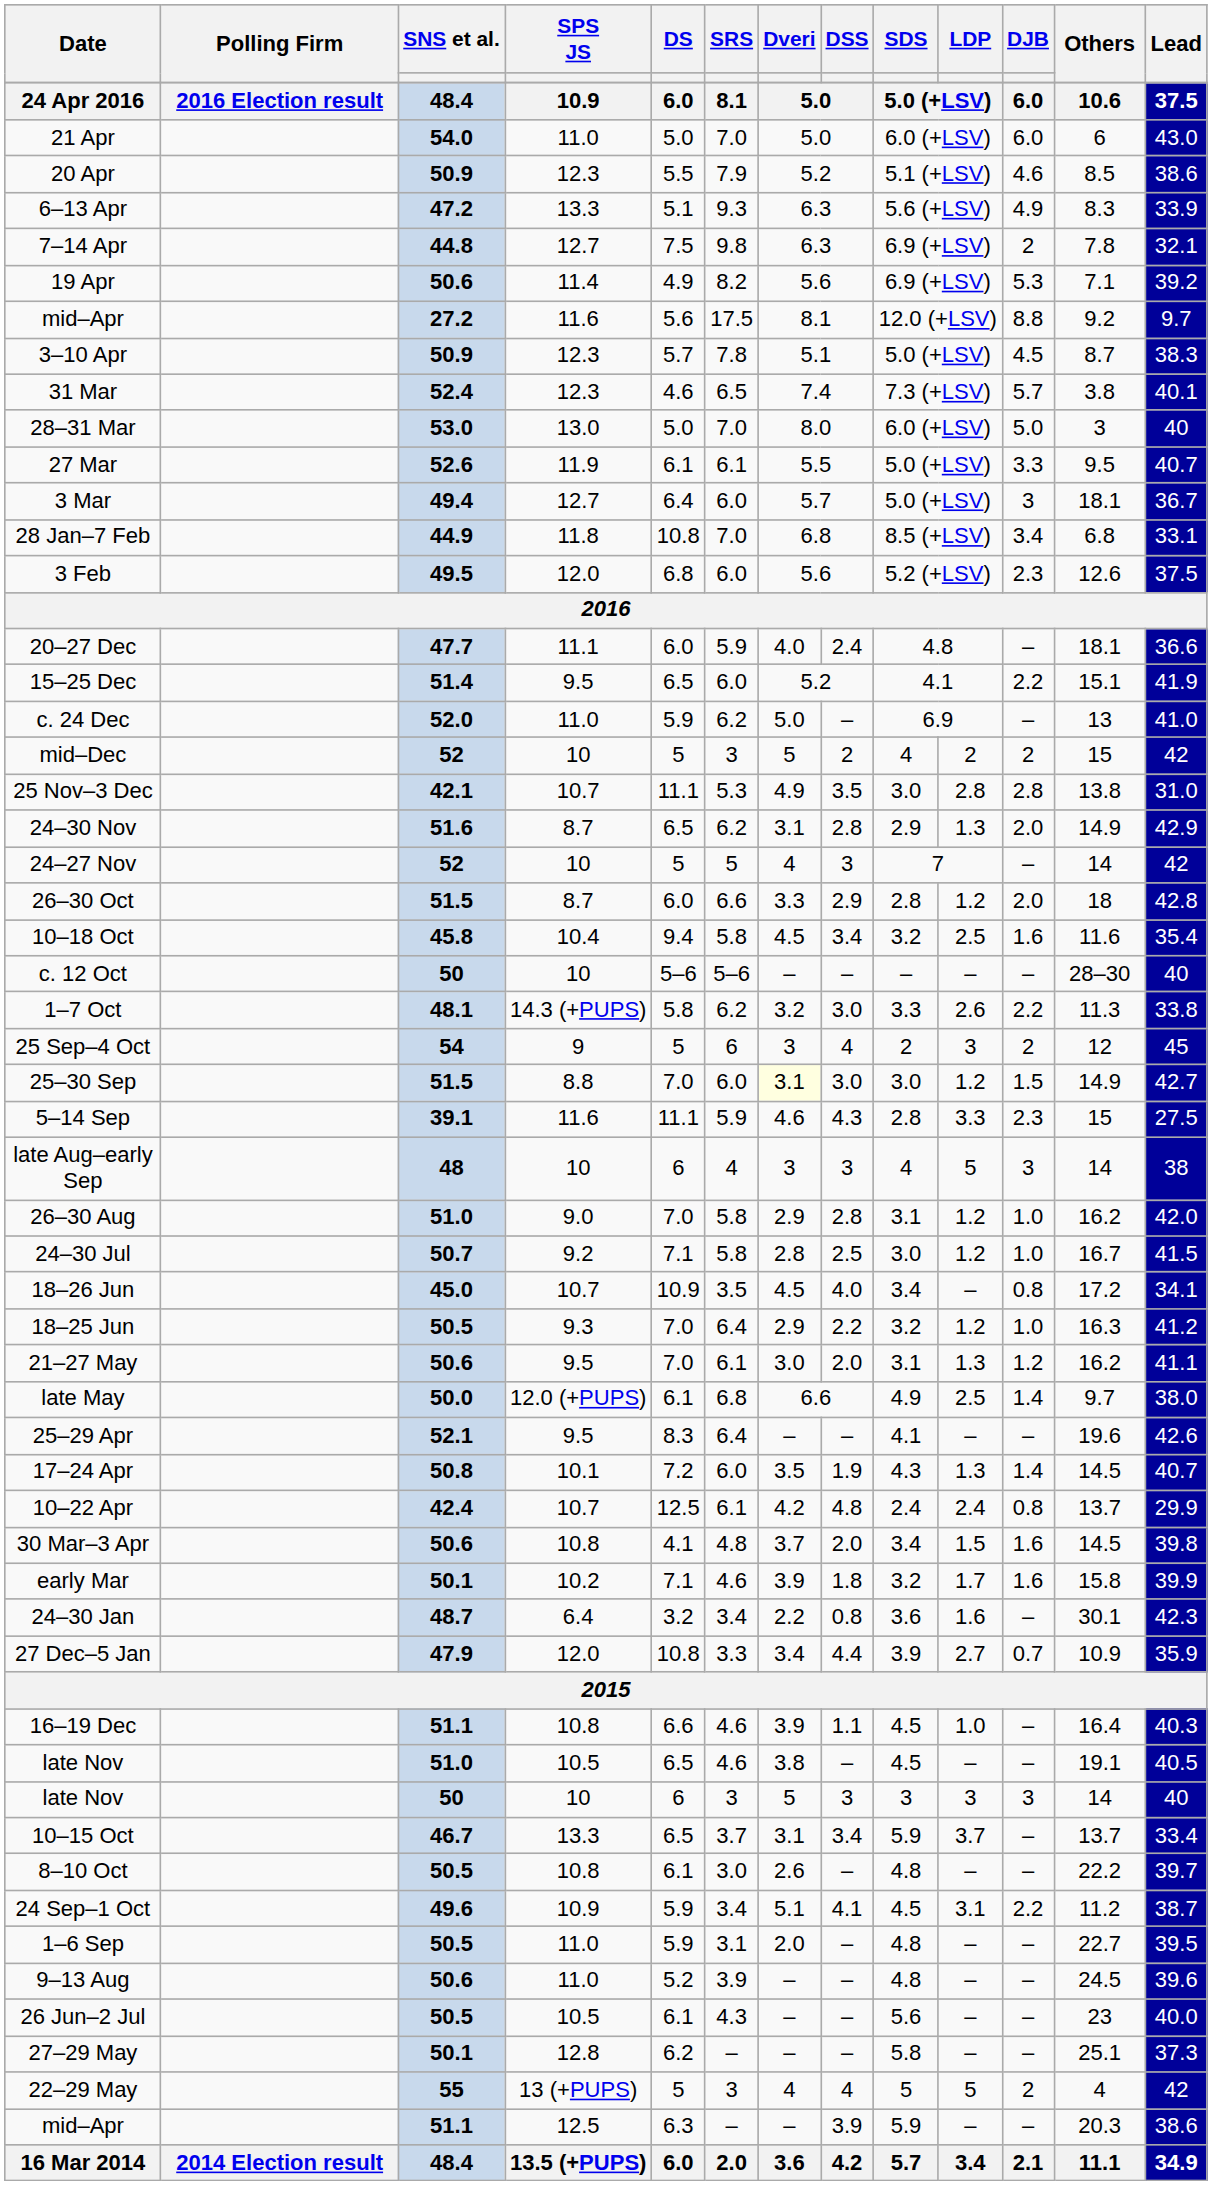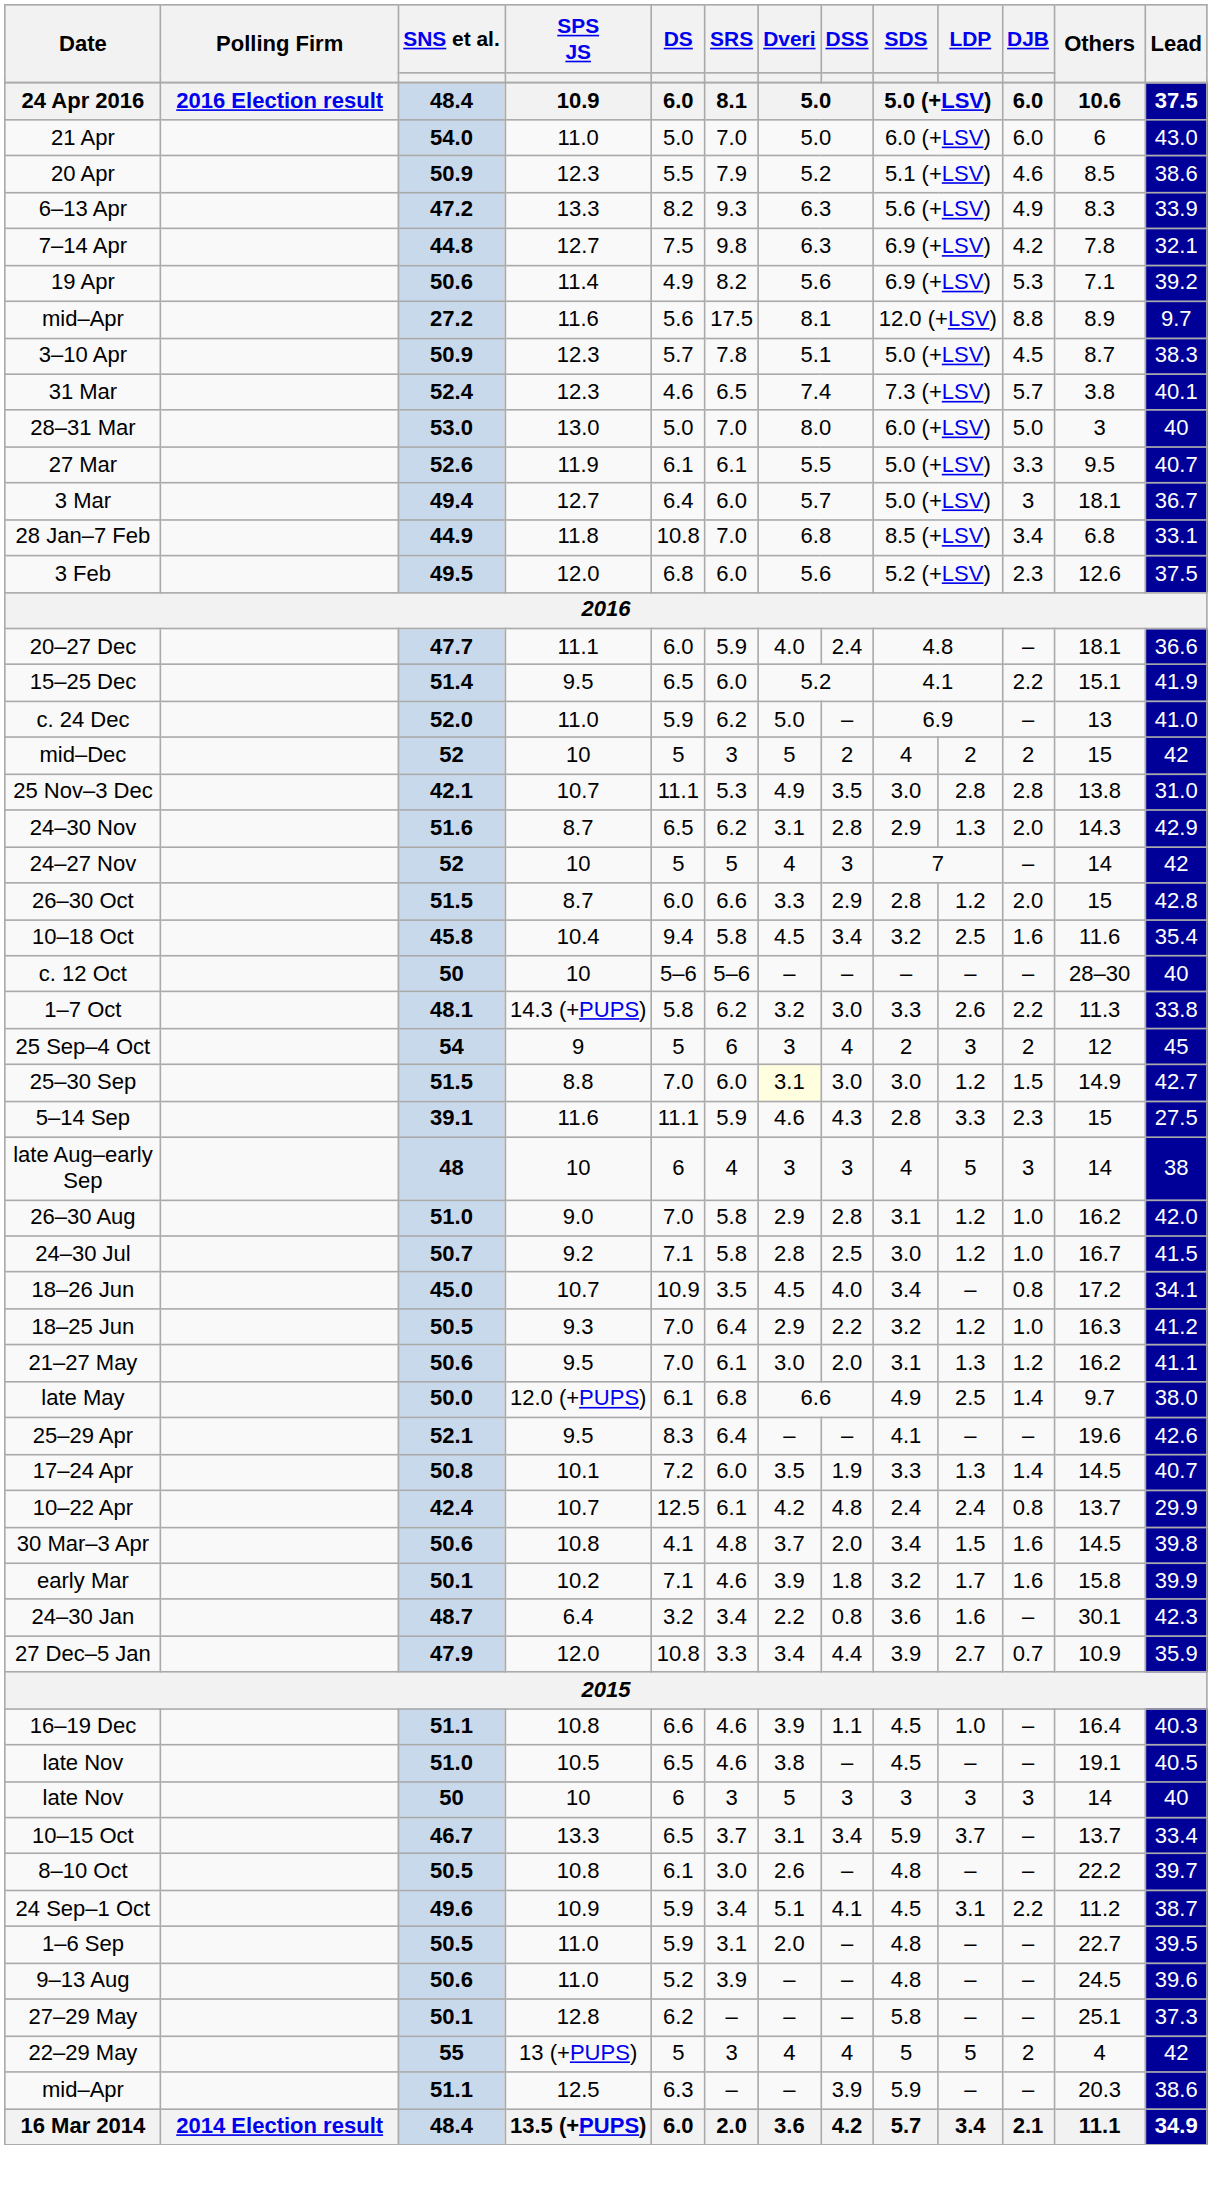6–13 Apr | DS: 5.1 -> 8.2
7–14 Apr | DJB: 2 -> 4.2
mid–Apr / 27.2 | Others: 9.2 -> 8.9
24–30 Nov | Others: 14.9 -> 14.3
26–30 Oct | Others: 18 -> 15
17–24 Apr | SDS: 4.3 -> 3.3
- row: 26 Jun–2 Jul | 50.5 | 10.5 | 6.1 | 4.3 | – | – | 5.6 | – | – | 23 | 40.0
